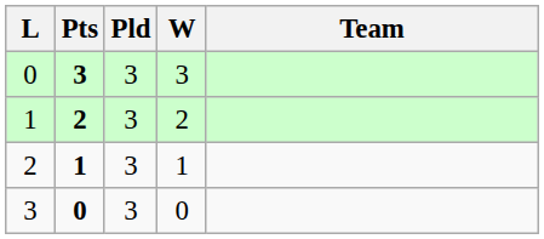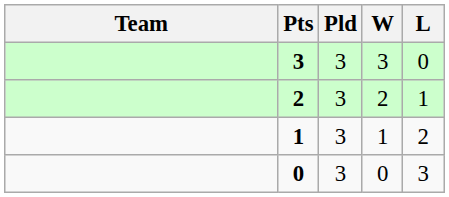columns swapped: Team <-> L
